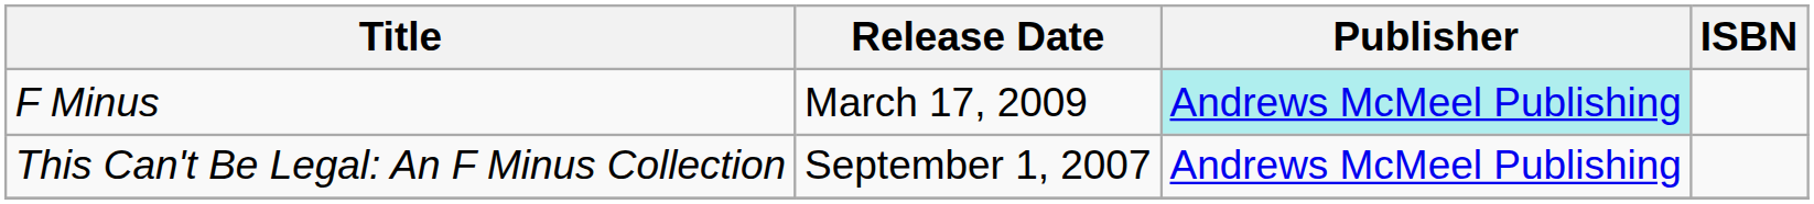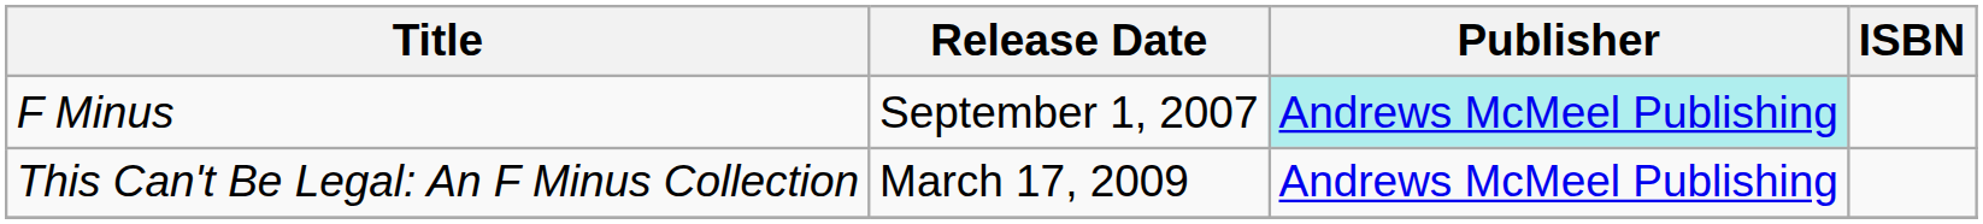F Minus | Release Date: March 17, 2009 -> September 1, 2007
This Can't Be Legal: An F Minus Collection | Release Date: September 1, 2007 -> March 17, 2009
